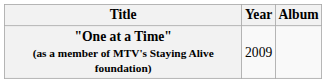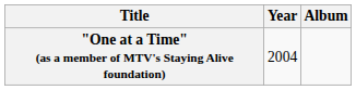row 2 | Year: 2009 -> 2004
